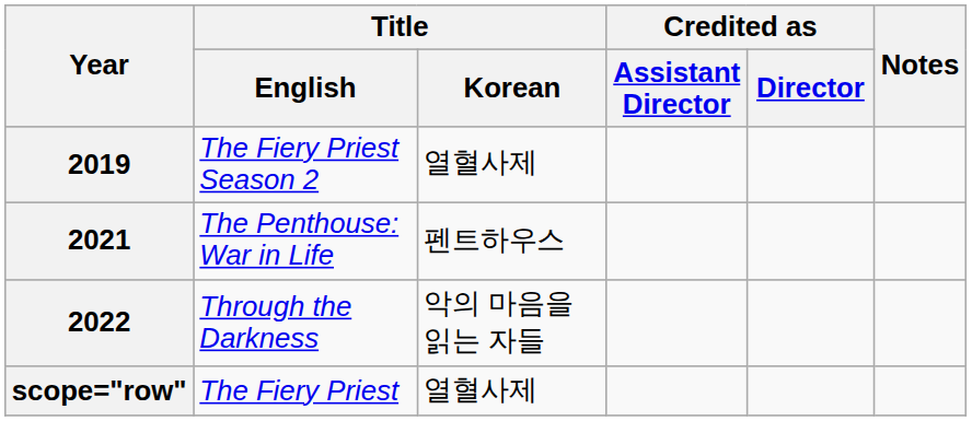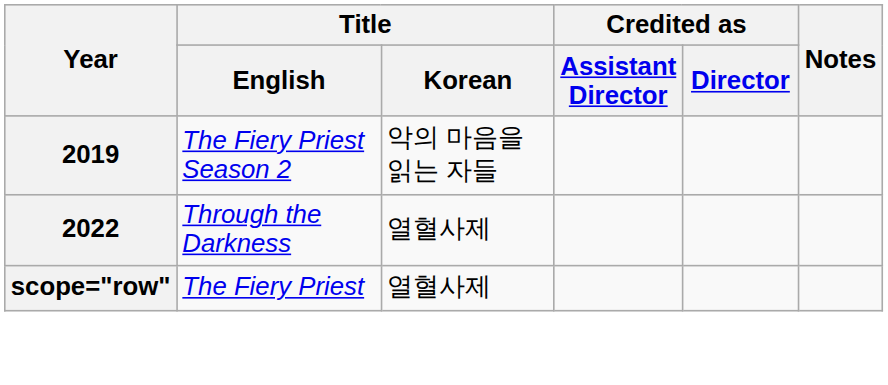2019 | Title / Korean: 열혈사제 -> 악의 마음을 읽는 자들
- row: 2021 | The Penthouse: War in Life | 펜트하우스
2022 | Title / Korean: 악의 마음을 읽는 자들 -> 열혈사제
